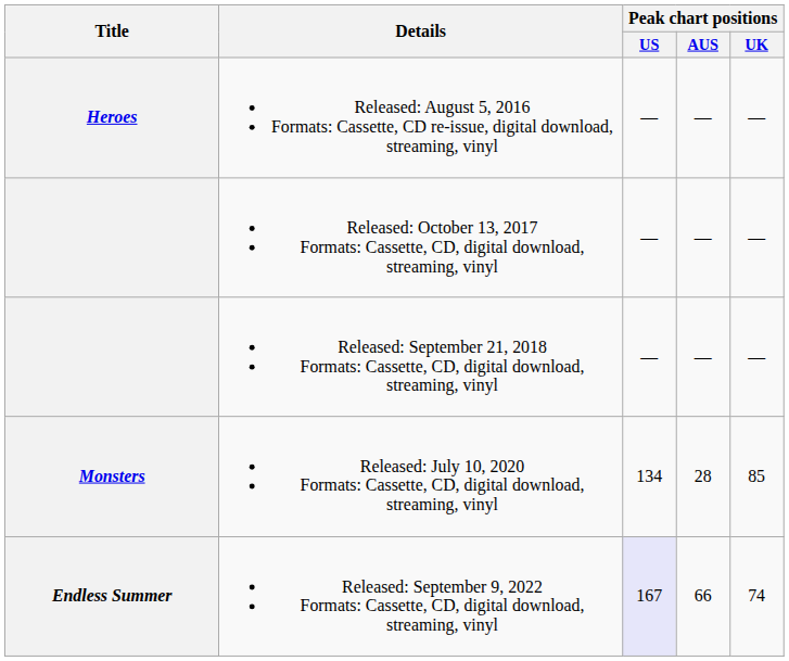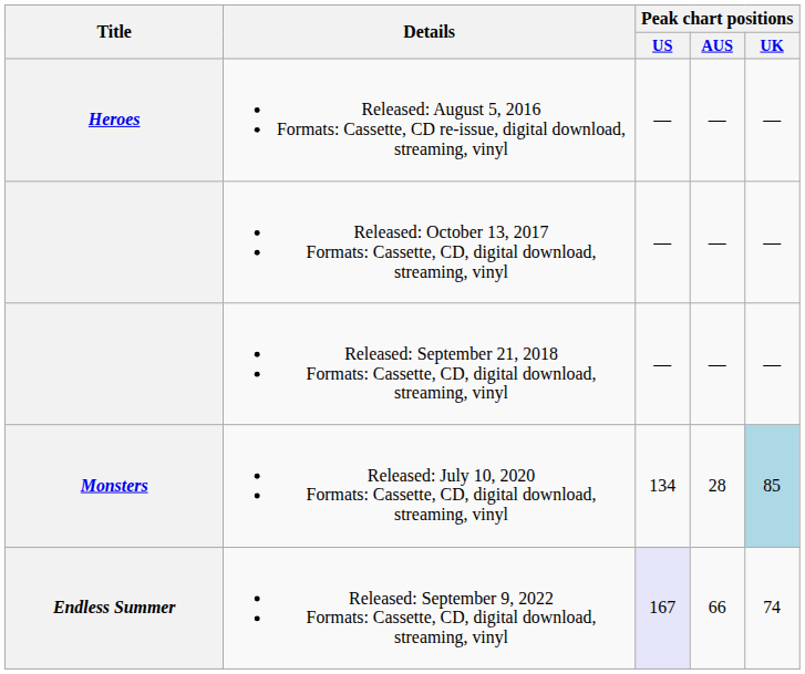row 6 | Peak chart positions / UK: no background -> lightblue background
